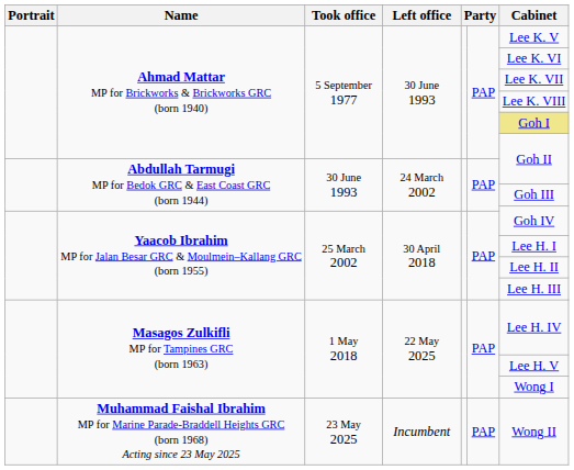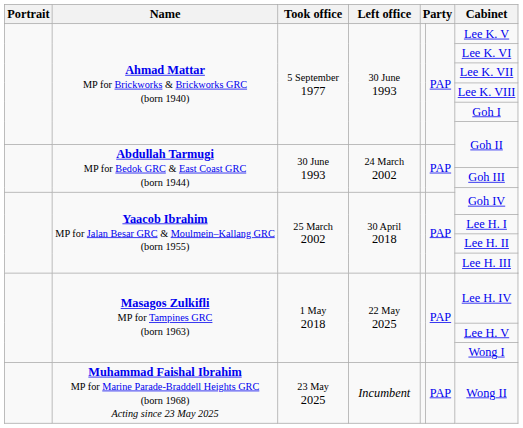row 6 | Cabinet: khaki background -> no background
